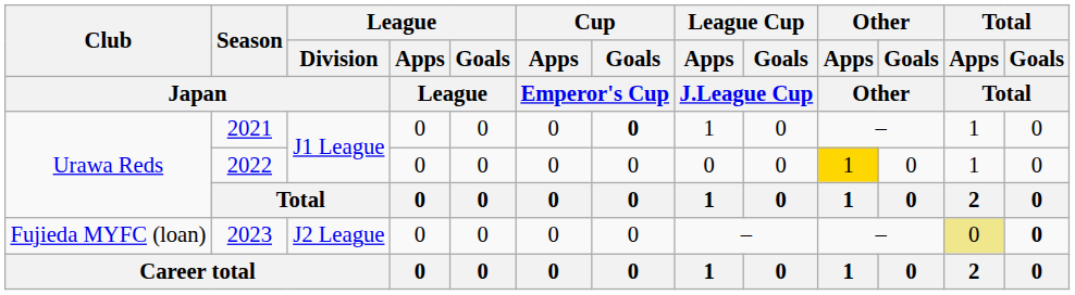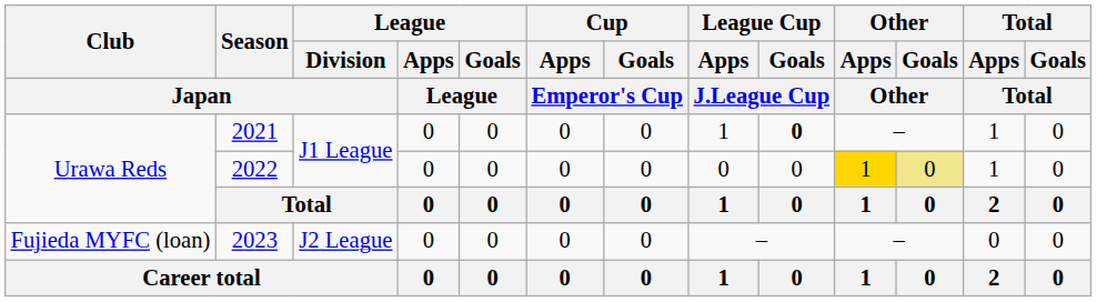2021 | Cup / Goals / Emperor's Cup: bold -> normal
2021 | League Cup / Goals / J.League Cup: normal -> bold
2022 | Other / Goals / Other: no background -> khaki background
2023 | Total / Apps / Total: khaki background -> no background
2023 | Total / Goals / Total: bold -> normal
